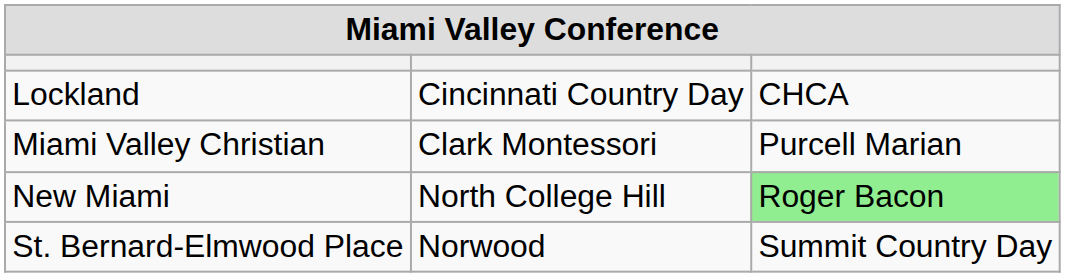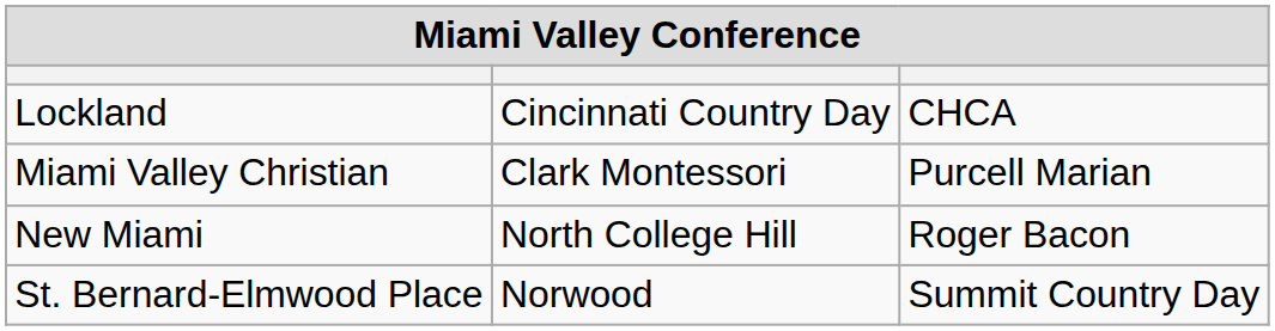New Miami | column 3: lightgreen background -> no background
